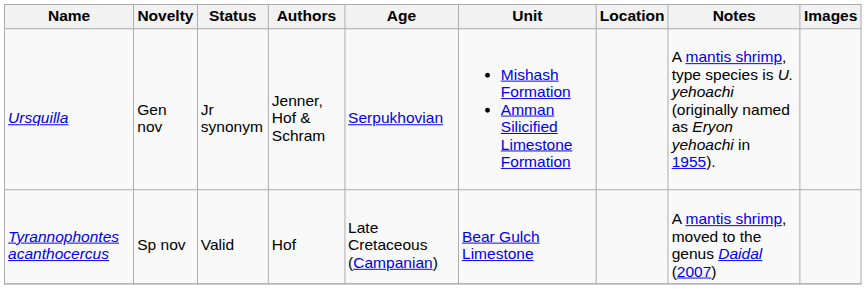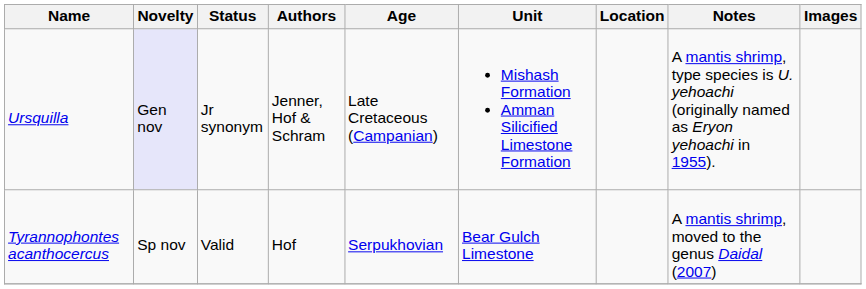Ursquilla | Novelty: no background -> lavender background
Ursquilla | Age: Serpukhovian -> Late Cretaceous (Campanian)
Tyrannophontes acanthocercus | Age: Late Cretaceous (Campanian) -> Serpukhovian
